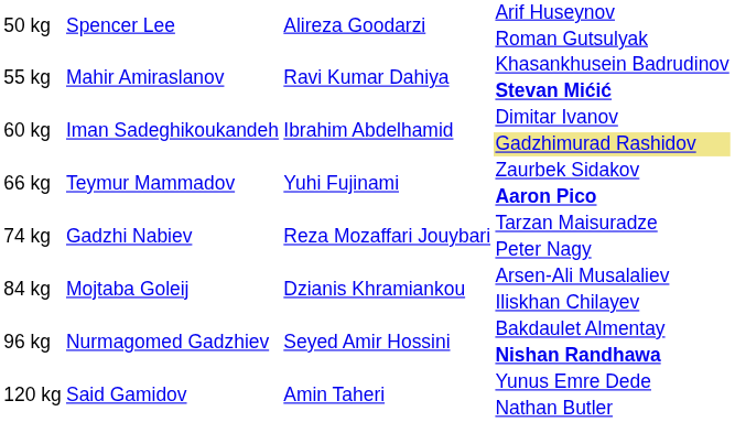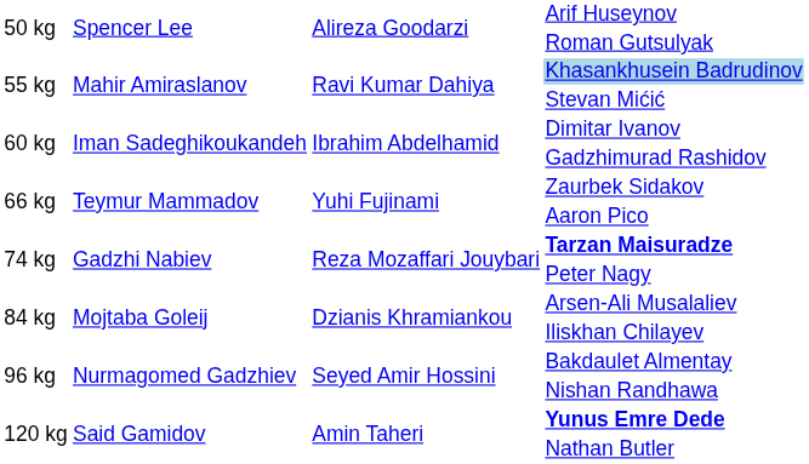Khasankhusein Badrudinov | column 4: no background -> lightblue background
Stevan Mićić | column 4: bold -> normal
Gadzhimurad Rashidov | column 4: khaki background -> no background
Aaron Pico | column 4: bold -> normal
Tarzan Maisuradze | column 4: normal -> bold
Nishan Randhawa | column 4: bold -> normal
Yunus Emre Dede | column 4: normal -> bold
